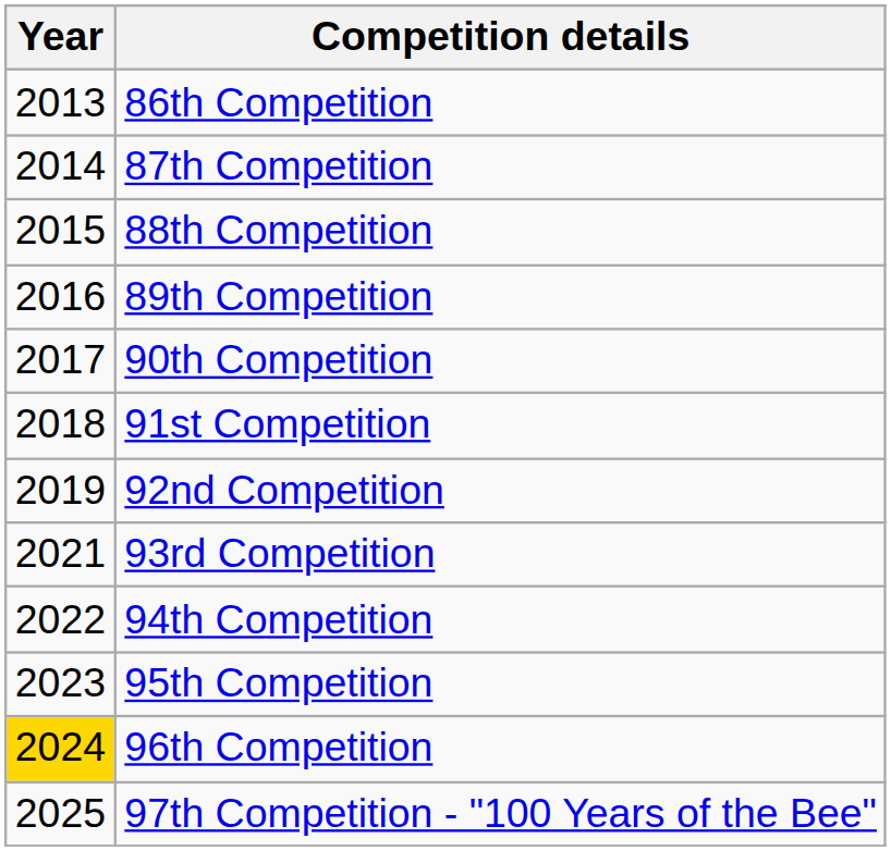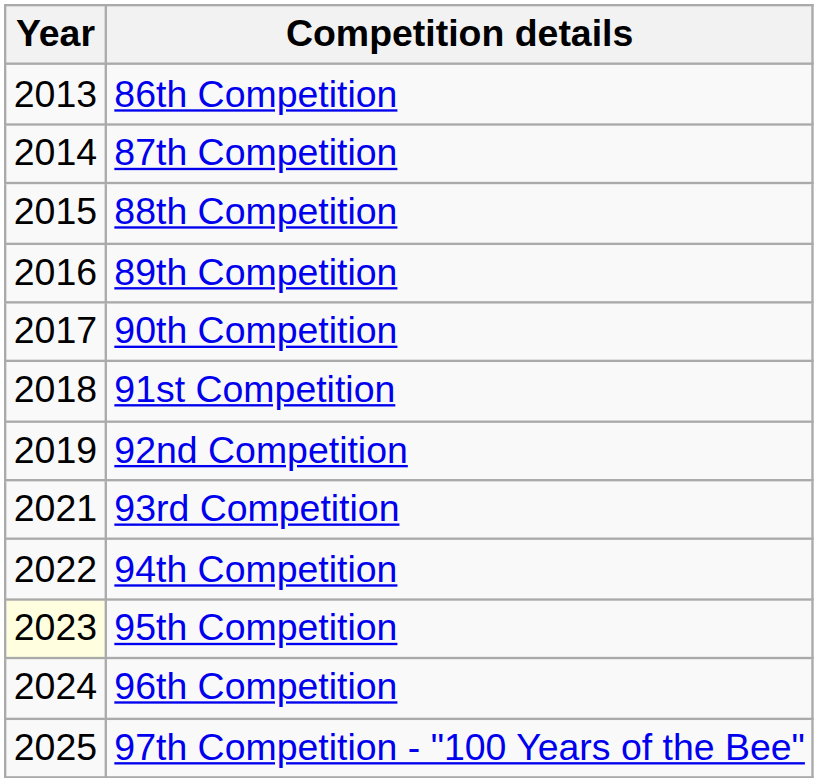95th Competition | Year: no background -> lightyellow background
96th Competition | Year: gold background -> no background
